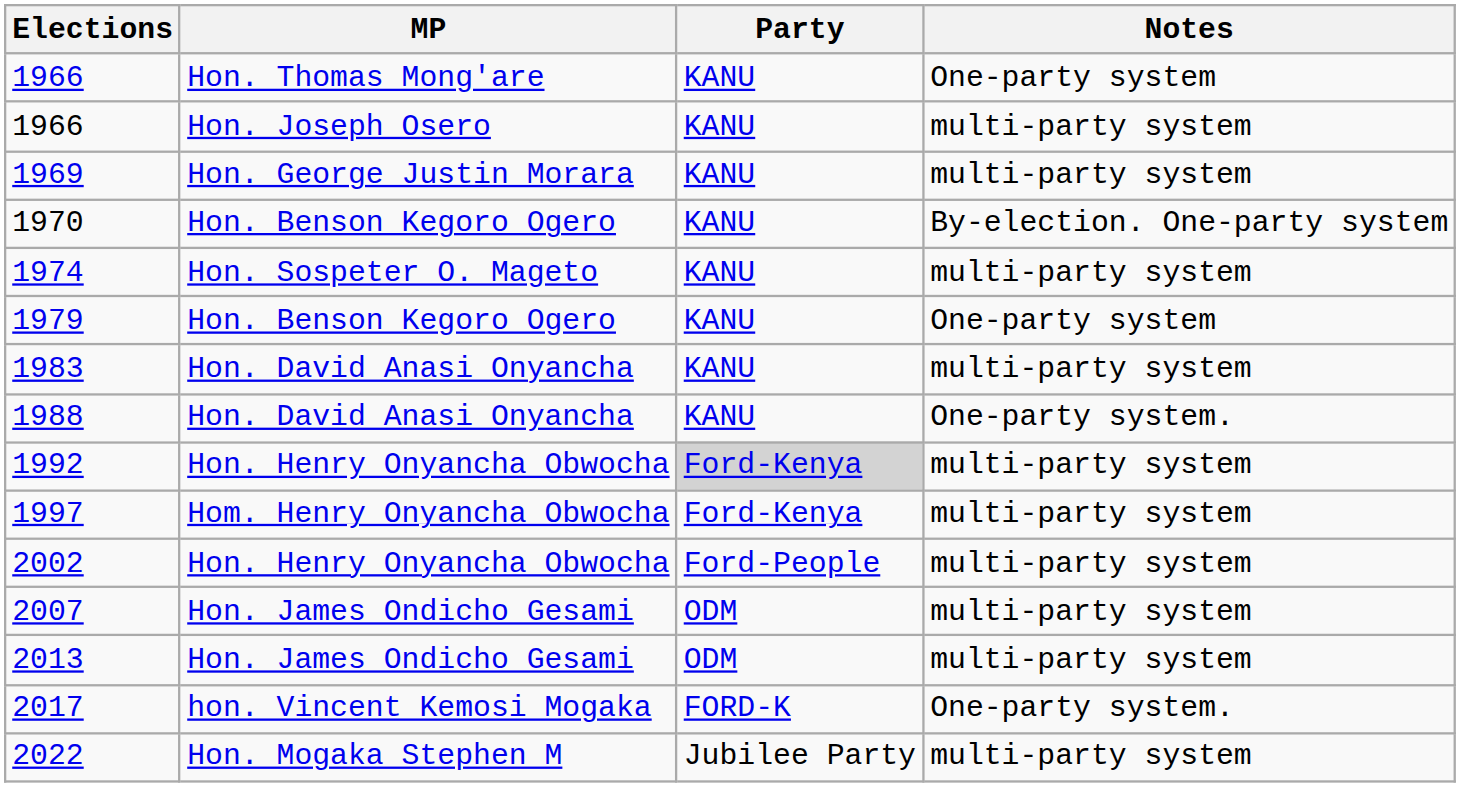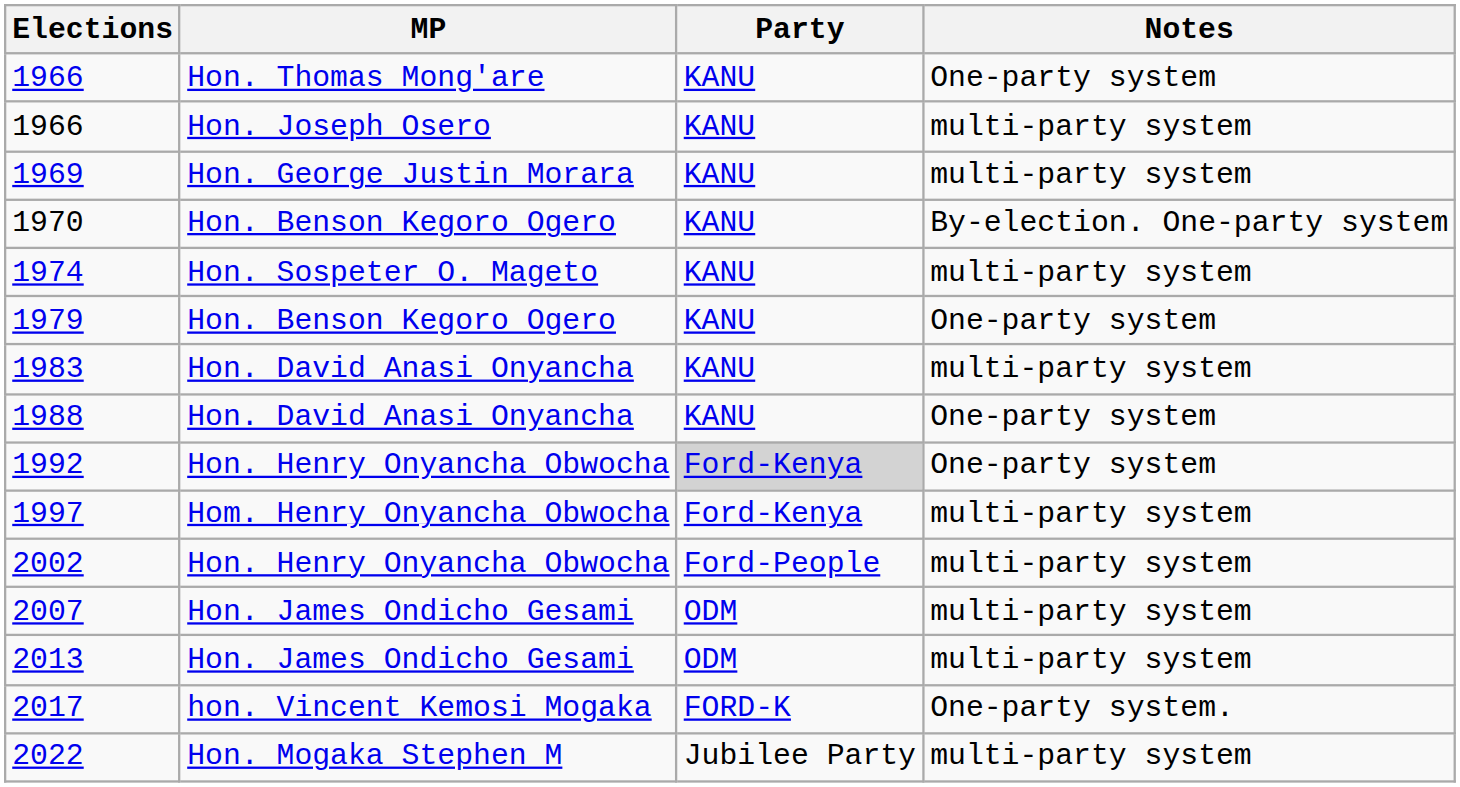1988 | Notes: One-party system. -> One-party system
1992 | Notes: multi-party system -> One-party system
